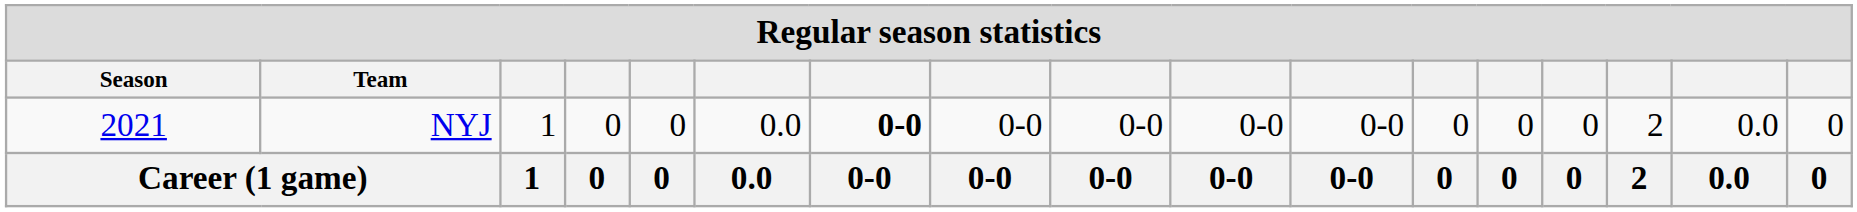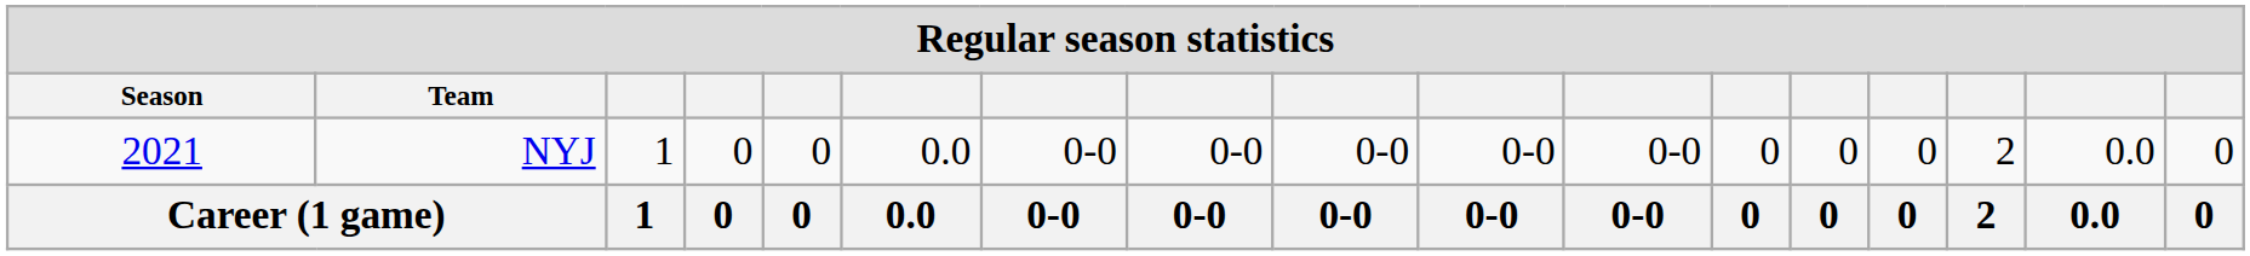NYJ | column 7: bold -> normal
